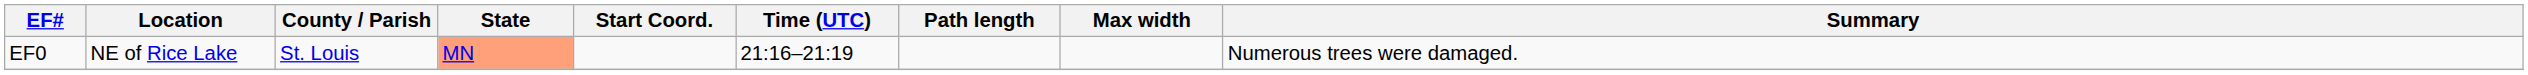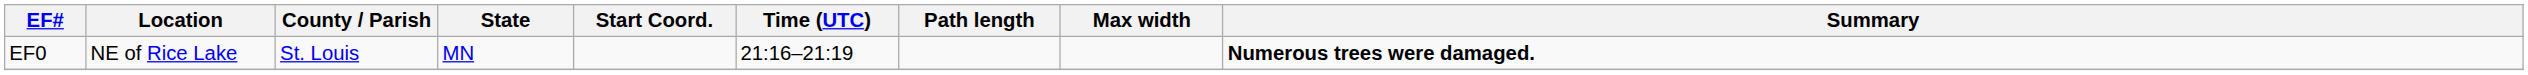EF0 | State: lightsalmon background -> no background
EF0 | Summary: normal -> bold
